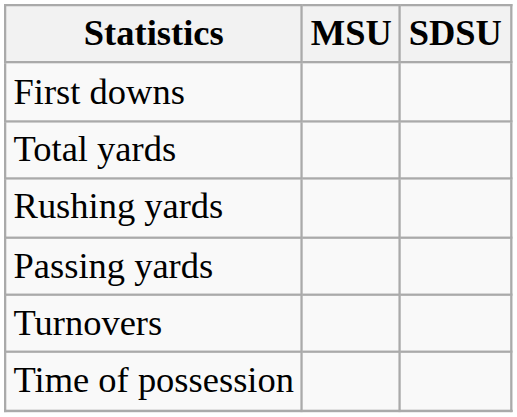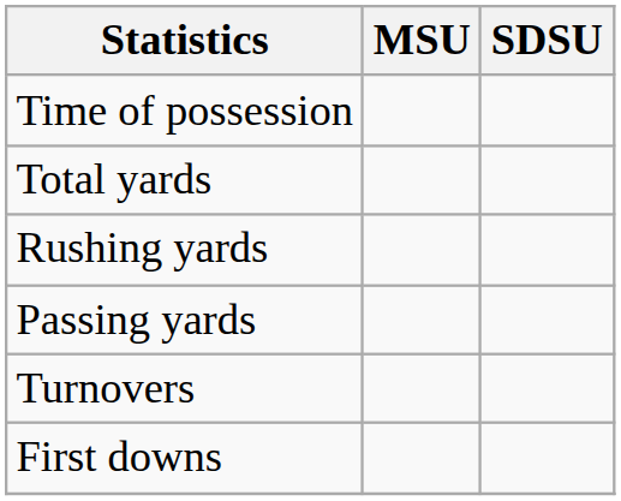rows swapped: First downs <-> Time of possession
